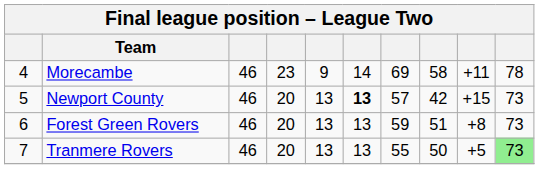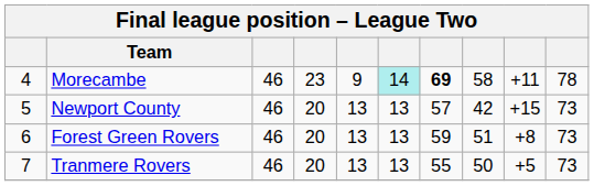Morecambe | column 6: no background -> paleturquoise background
Morecambe | column 7: normal -> bold
Newport County | column 6: bold -> normal
Tranmere Rovers | column 10: lightgreen background -> no background
